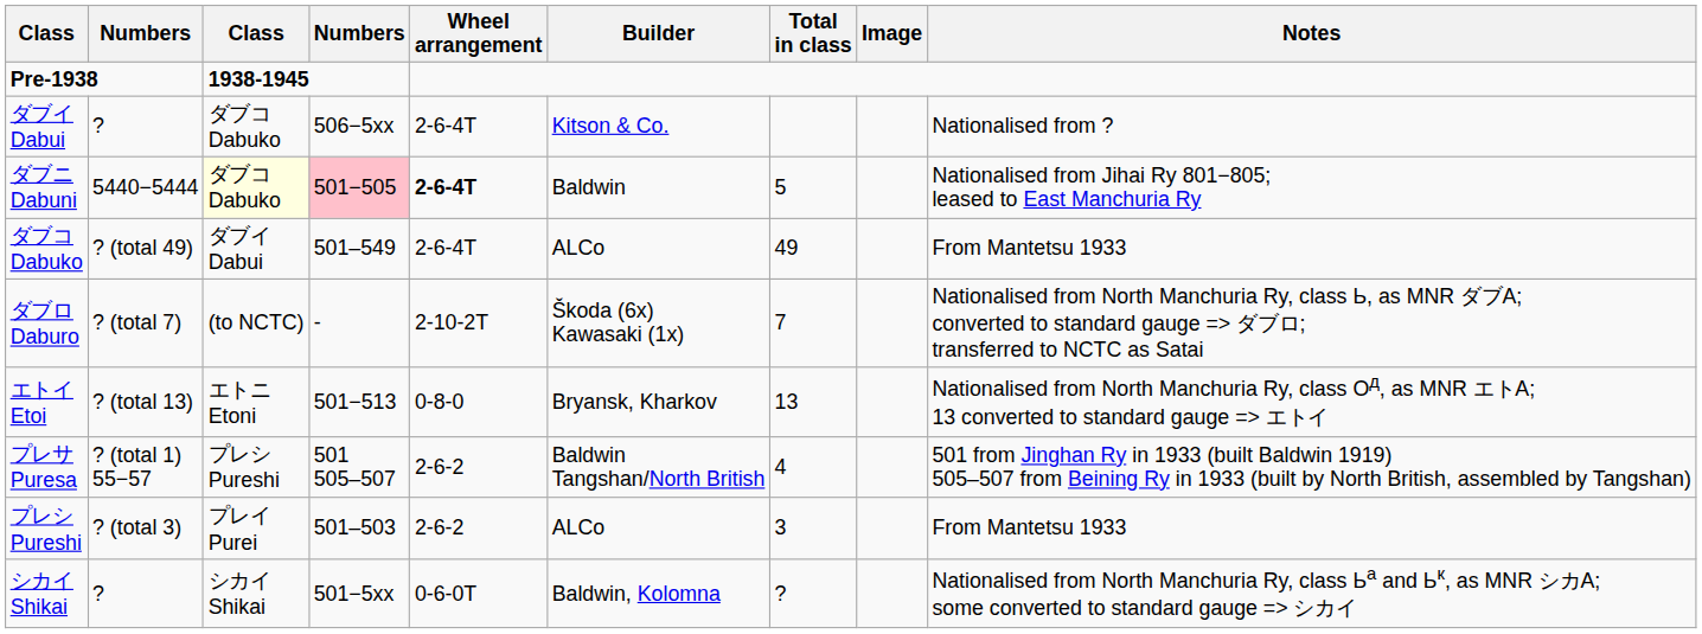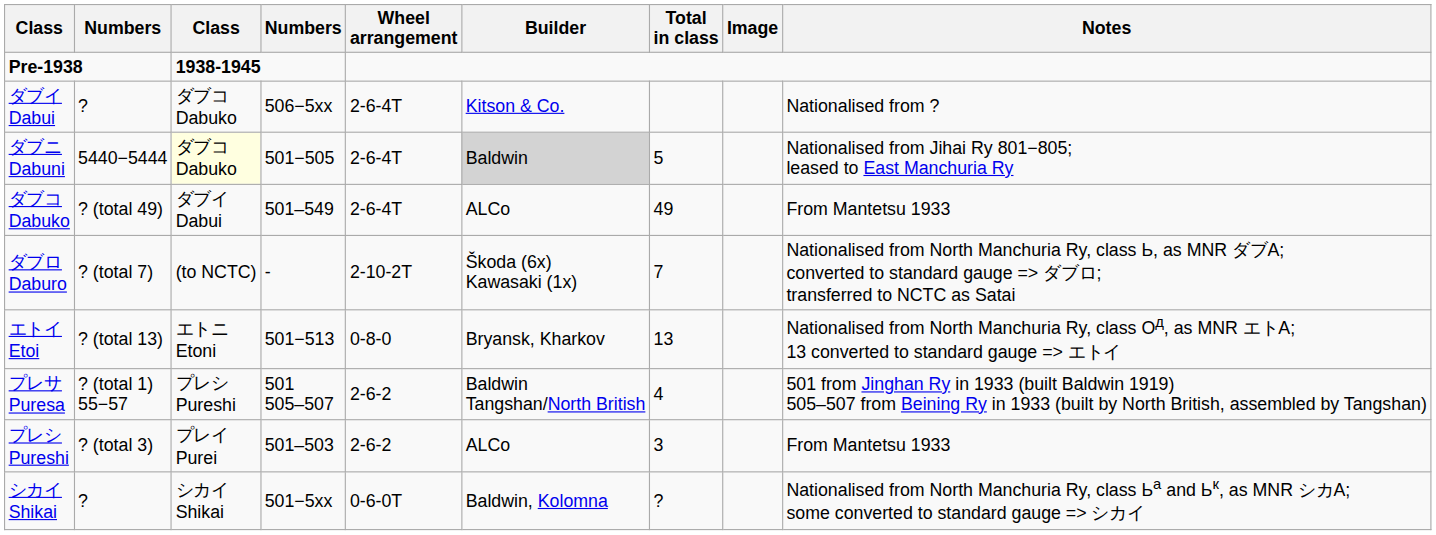ダブニ Dabuni | column 4: pink background -> no background
ダブニ Dabuni | Wheel arrangement: bold -> normal
ダブニ Dabuni | Builder: no background -> lightgrey background
